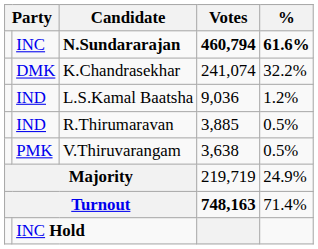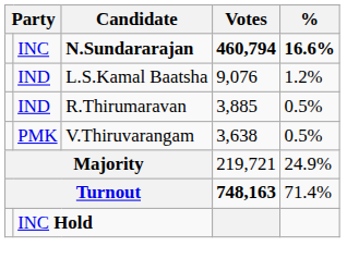N.Sundararajan | %: 61.6% -> 16.6%
- row: DMK | K.Chandrasekhar | 241,074 | 32.2%
L.S.Kamal Baatsha | Votes: 9,036 -> 9,076
Majority | Votes: 219,719 -> 219,721
